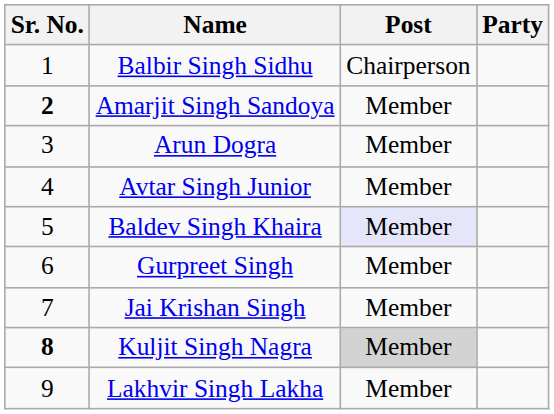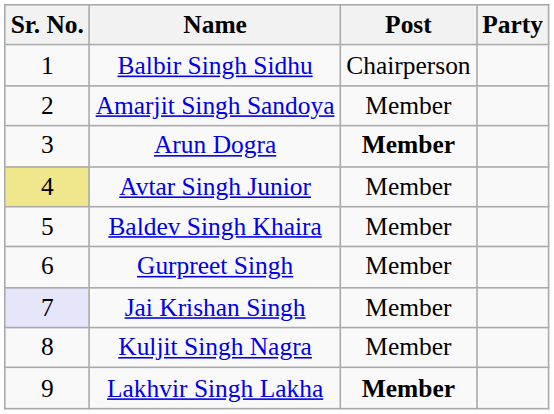Amarjit Singh Sandoya | Sr. No.: bold -> normal
Arun Dogra | Post: normal -> bold
Avtar Singh Junior | Sr. No.: no background -> khaki background
Baldev Singh Khaira | Post: lavender background -> no background
Jai Krishan Singh | Sr. No.: no background -> lavender background
Kuljit Singh Nagra | Sr. No.: bold -> normal
Kuljit Singh Nagra | Post: lightgrey background -> no background
Lakhvir Singh Lakha | Post: normal -> bold
